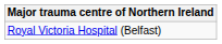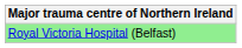row 2 | column 1: no background -> lightgreen background
